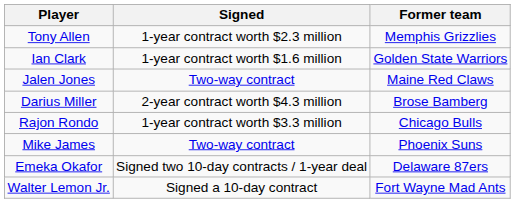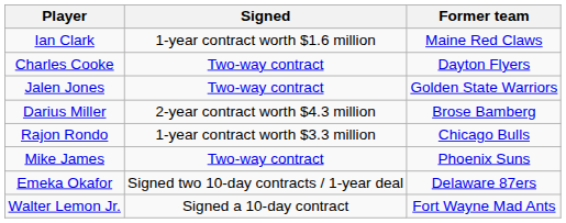- row: Tony Allen | 1-year contract worth $2.3 million | Memphis Grizzlies
Ian Clark | Former team: Golden State Warriors -> Maine Red Claws
+ row: Charles Cooke | Two-way contract | Dayton Flyers
Jalen Jones | Former team: Maine Red Claws -> Golden State Warriors
